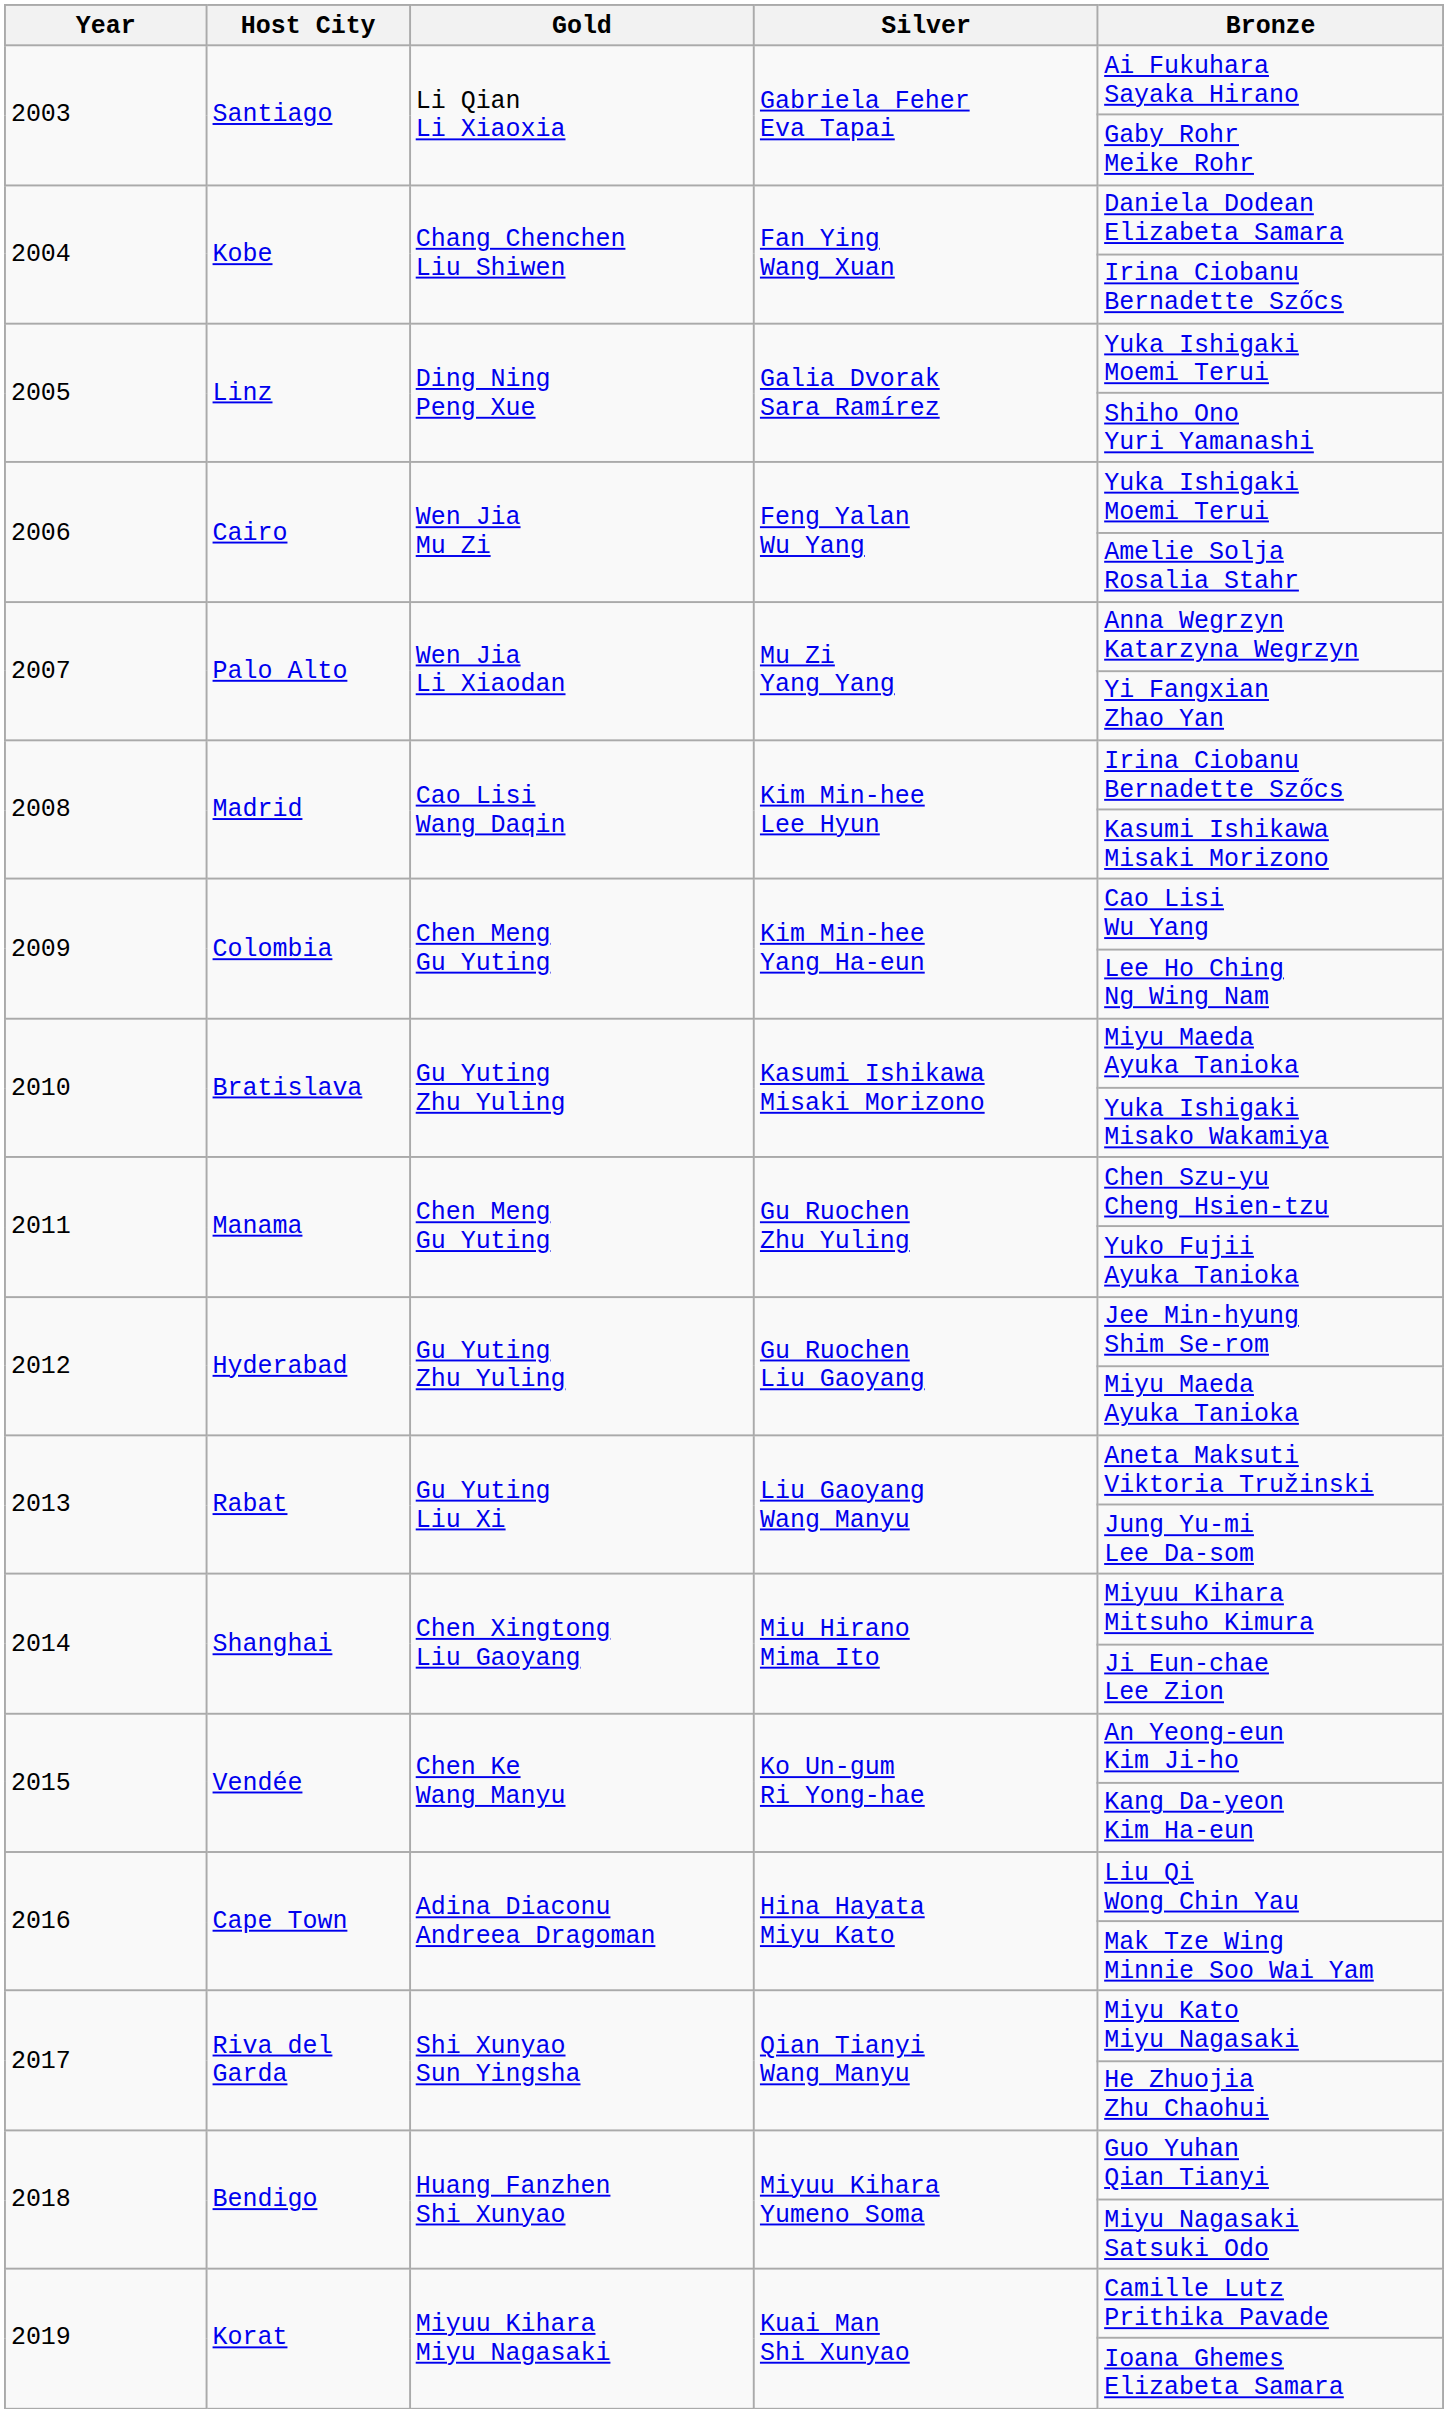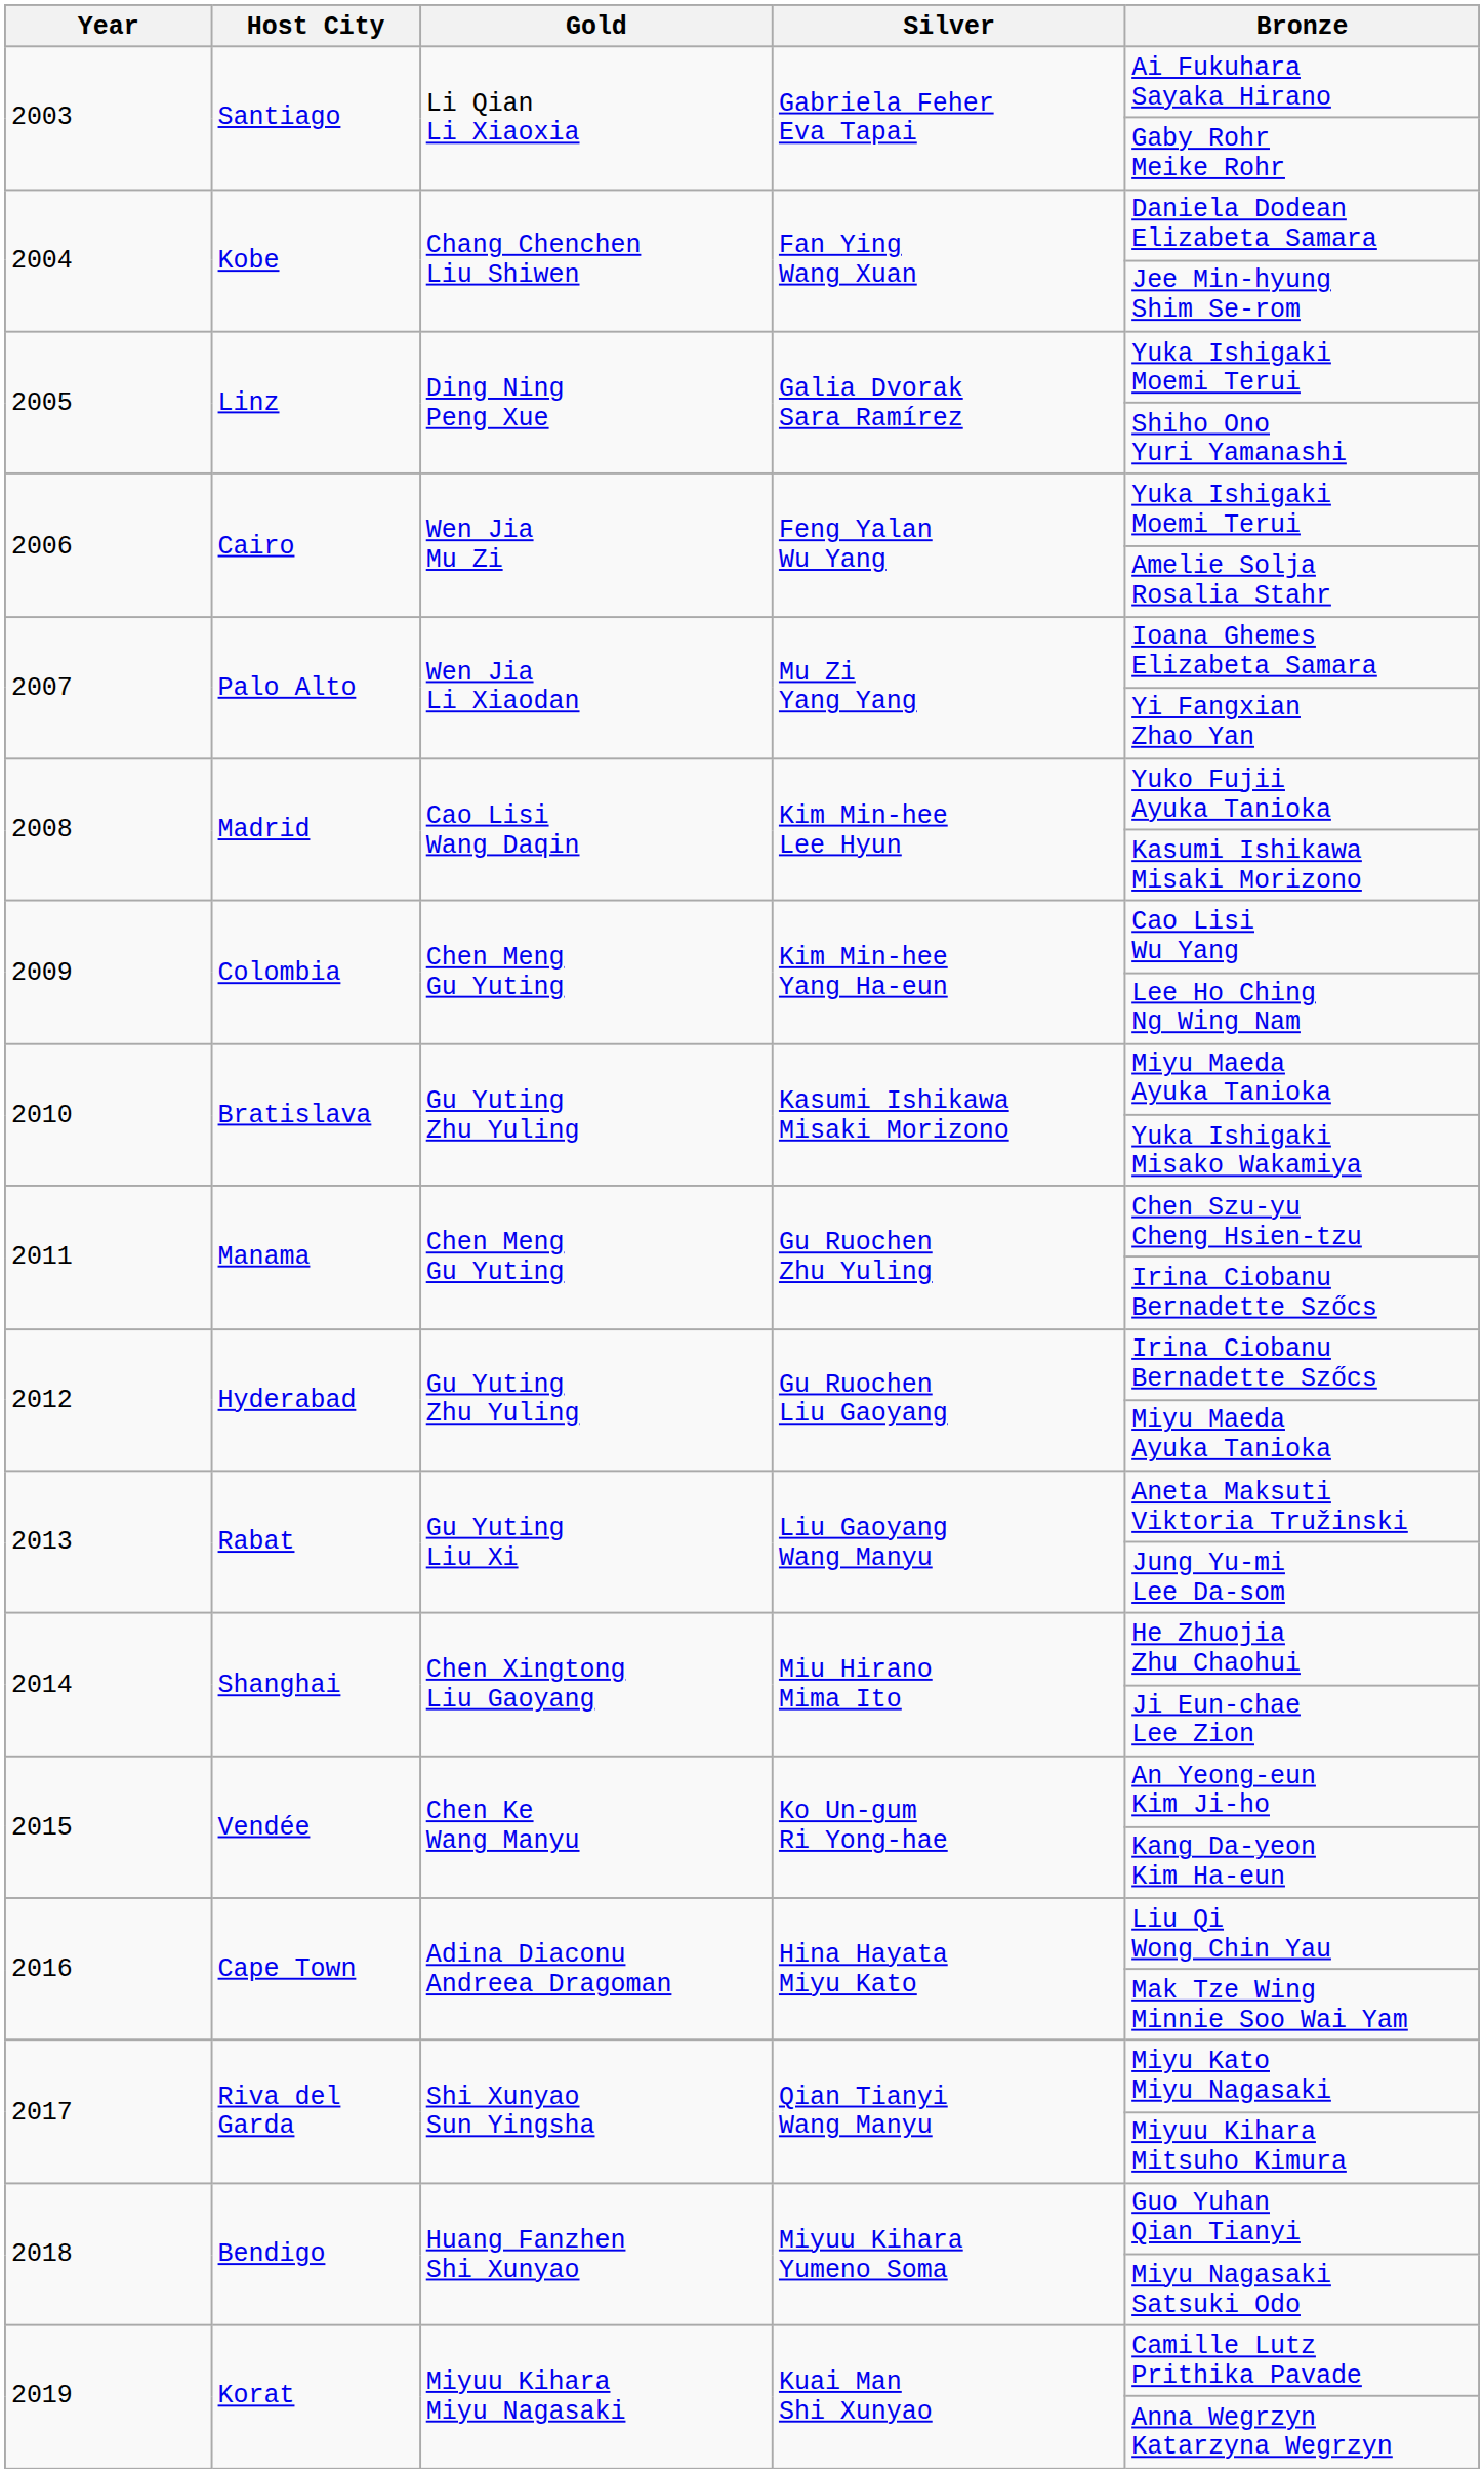row 5 | Bronze: Irina Ciobanu Bernadette Szőcs -> Jee Min-hyung Shim Se-rom
row 10 | Bronze: Anna Wegrzyn Katarzyna Wegrzyn -> Ioana Ghemes Elizabeta Samara
row 12 | Bronze: Irina Ciobanu Bernadette Szőcs -> Yuko Fujii Ayuka Tanioka
row 19 | Bronze: Yuko Fujii Ayuka Tanioka -> Irina Ciobanu Bernadette Szőcs
row 20 | Bronze: Jee Min-hyung Shim Se-rom -> Irina Ciobanu Bernadette Szőcs
row 24 | Bronze: Miyuu Kihara Mitsuho Kimura -> He Zhuojia Zhu Chaohui
row 31 | Bronze: He Zhuojia Zhu Chaohui -> Miyuu Kihara Mitsuho Kimura
row 35 | Bronze: Ioana Ghemes Elizabeta Samara -> Anna Wegrzyn Katarzyna Wegrzyn
